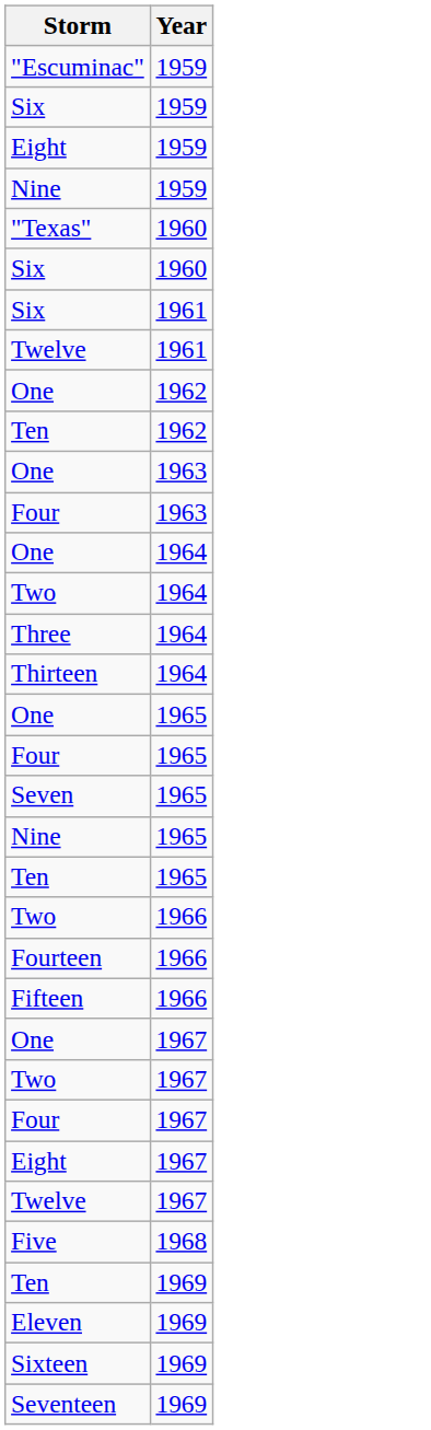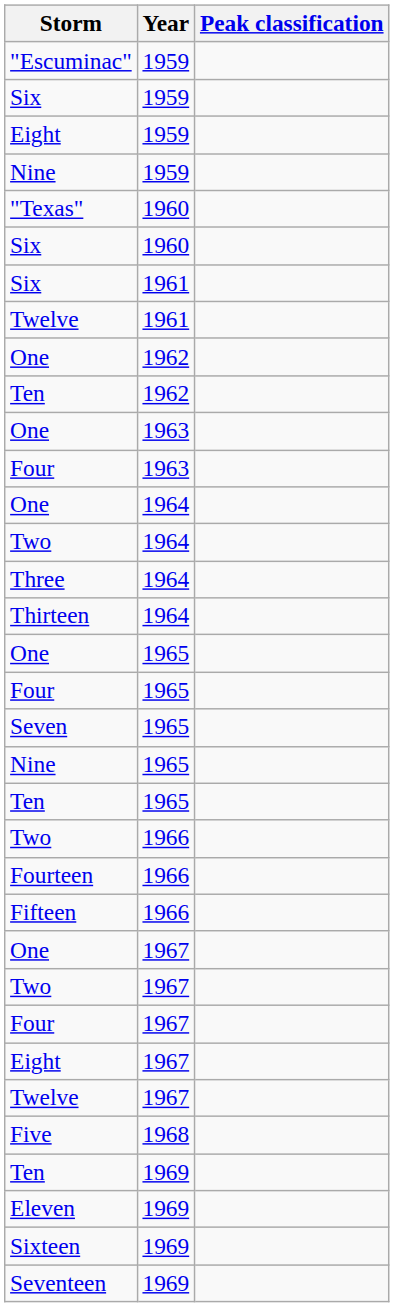+ column: Peak classification
